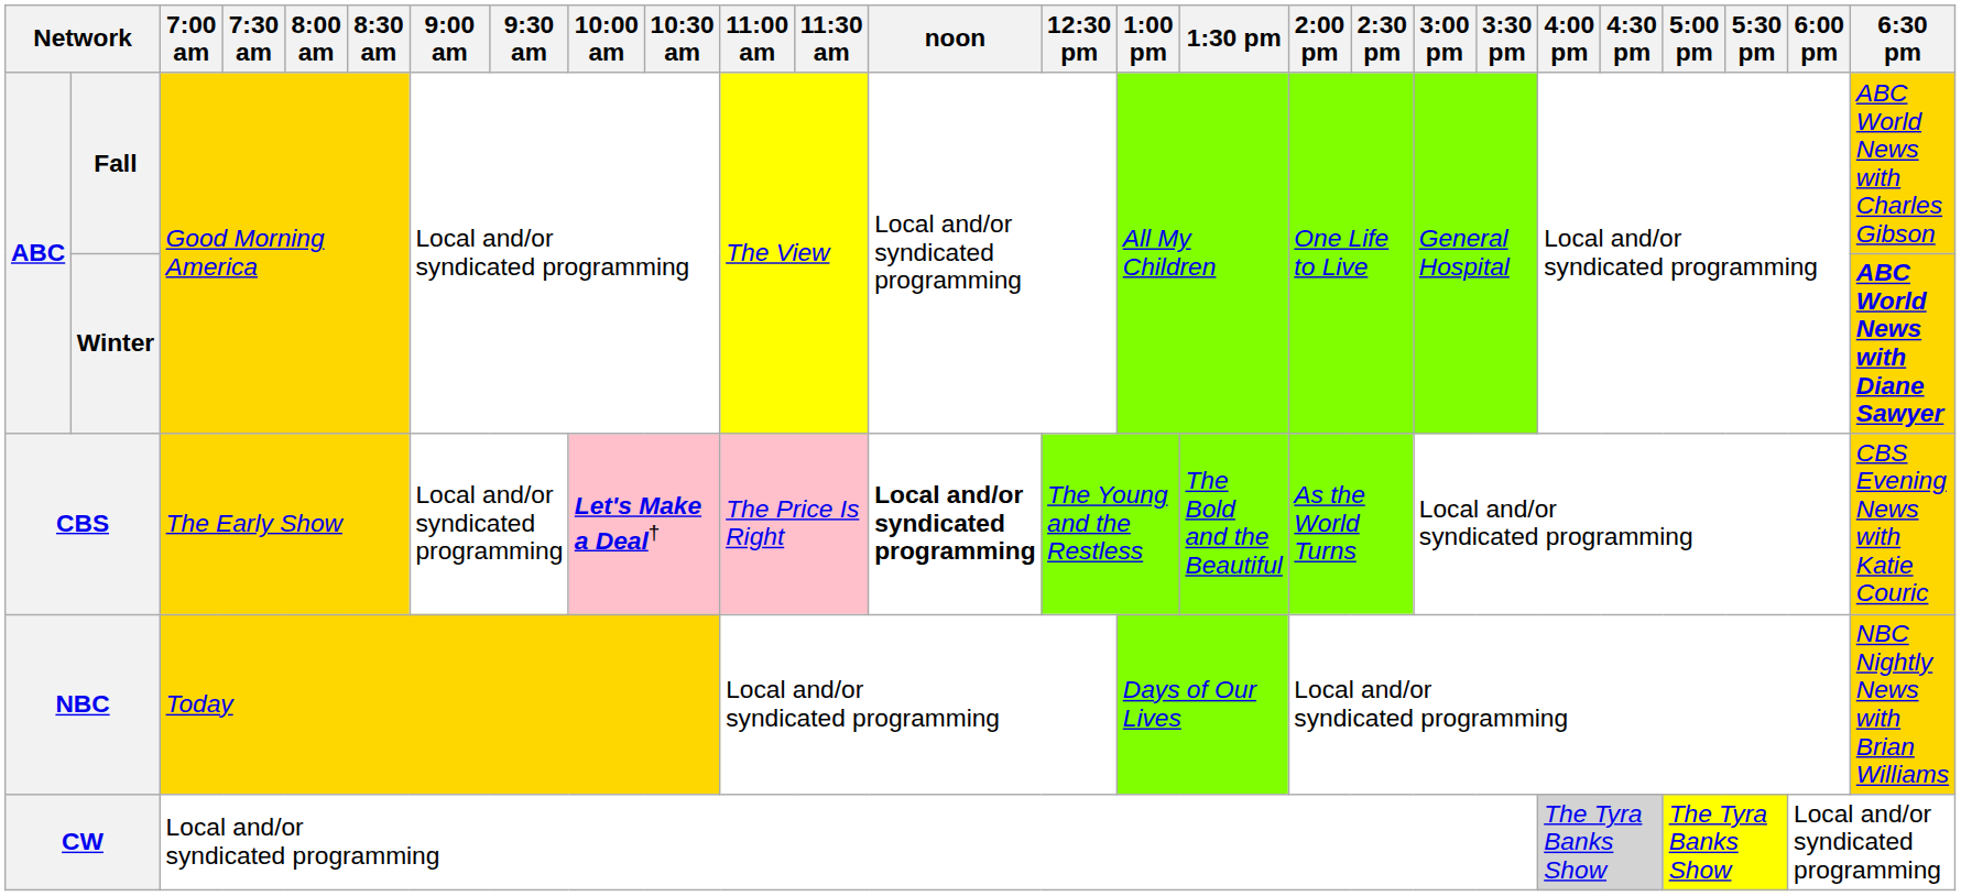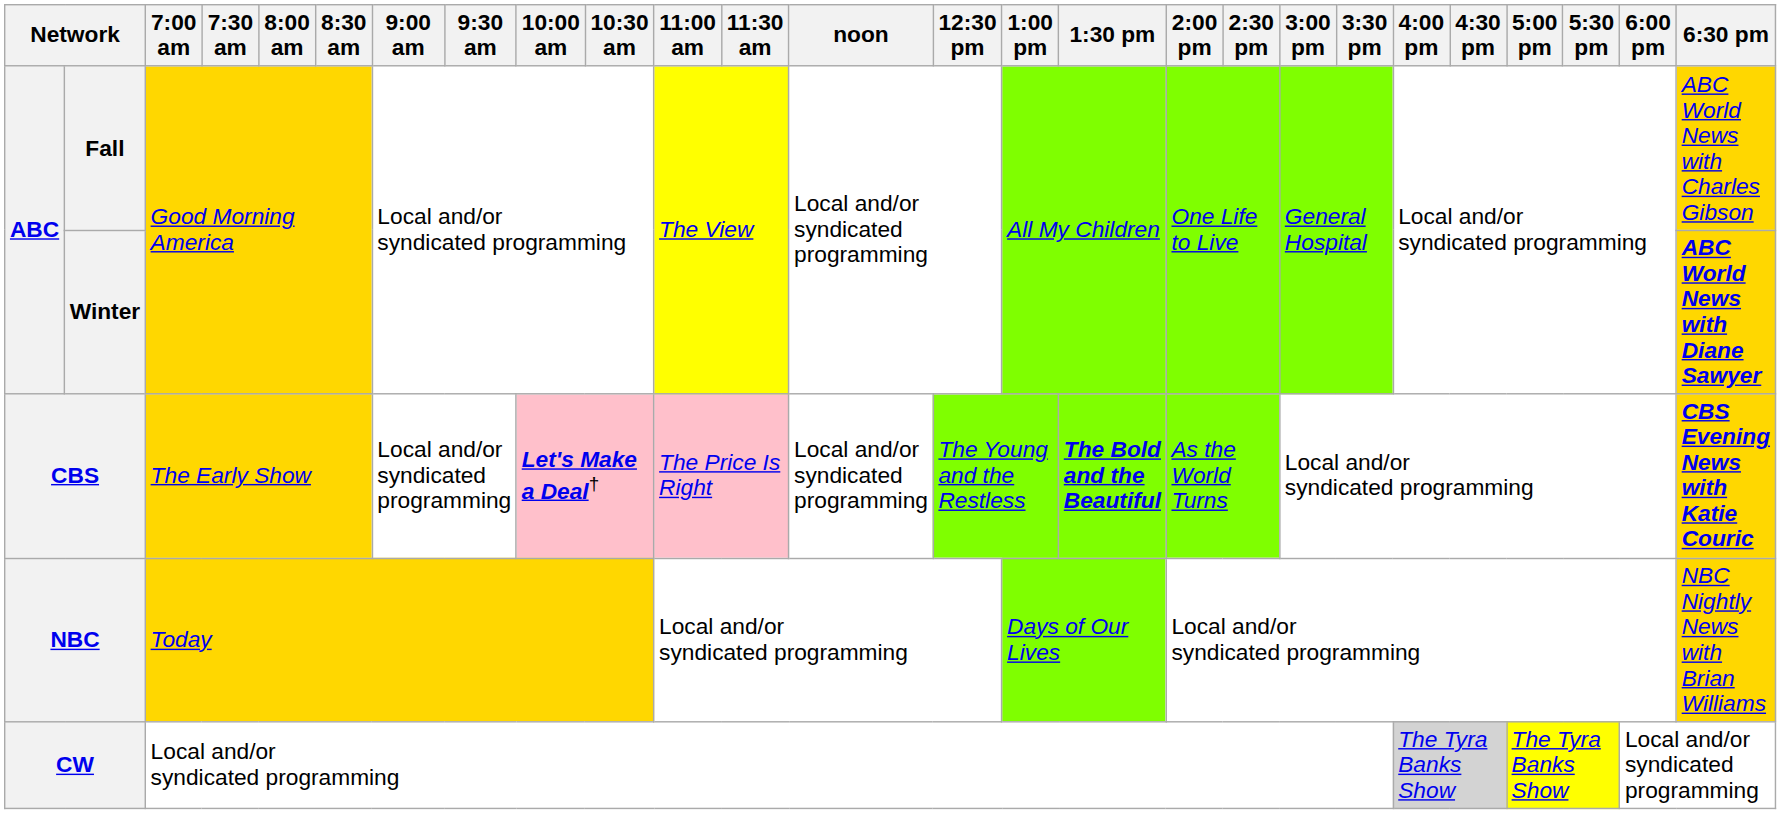CBS | noon: bold -> normal
CBS | 1:30 pm: normal -> bold
CBS | 6:30 pm: normal -> bold
